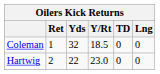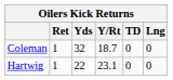Coleman | Y/Rt: 18.5 -> 18.7
Hartwig | Ret: 2 -> 1
Hartwig | Y/Rt: 23.0 -> 23.1
